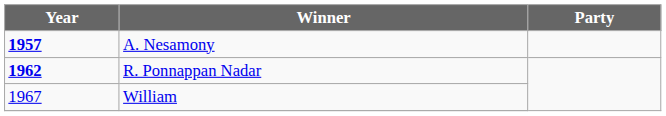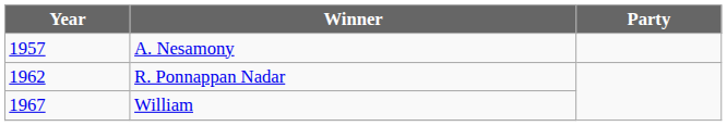A. Nesamony | Year: bold -> normal
R. Ponnappan Nadar | Year: bold -> normal
